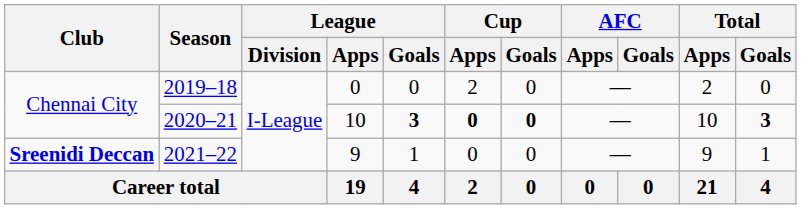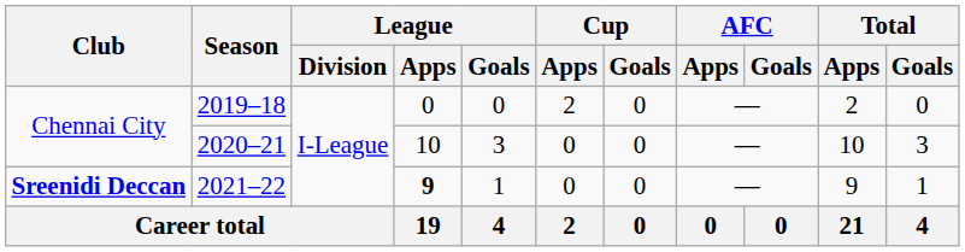2020–21 | League / Goals: bold -> normal
2020–21 | Cup / Apps: bold -> normal
2020–21 | Cup / Goals: bold -> normal
2020–21 | Total / Goals: bold -> normal
2021–22 | League / Apps: normal -> bold
